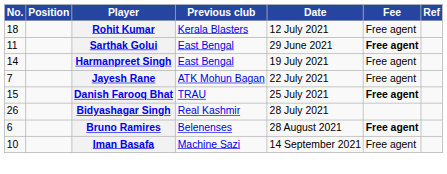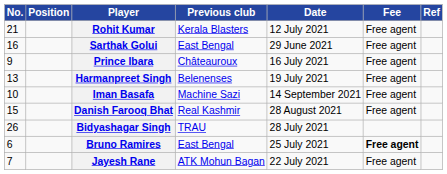Rohit Kumar | No.: 18 -> 21
Sarthak Golui | No.: 11 -> 16
Sarthak Golui | Fee: bold -> normal
+ row: 9 | Prince Ibara | Châteauroux | 16 July 2021 | Free agent
Harmanpreet Singh | No.: 14 -> 13
Harmanpreet Singh | Previous club: East Bengal -> Belenenses
rows swapped: Jayesh Rane <-> Iman Basafa
Danish Farooq Bhat | Previous club: TRAU -> Real Kashmir
Danish Farooq Bhat | Date: 25 July 2021 -> 28 August 2021
Danish Farooq Bhat | Fee: bold -> normal
Bidyashagar Singh | Previous club: Real Kashmir -> TRAU
Bruno Ramires | Previous club: Belenenses -> East Bengal
Bruno Ramires | Date: 28 August 2021 -> 25 July 2021
